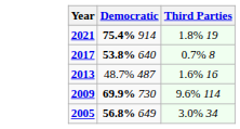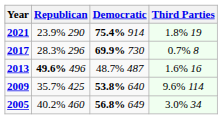+ column: Republican | 23.9% 290 | 28.3% 296 | 49.6% 496 | 35.7% 425 | 40.2% 460
2017 | Democratic: 53.8% 640 -> 69.9% 730
2009 | Democratic: 69.9% 730 -> 53.8% 640
